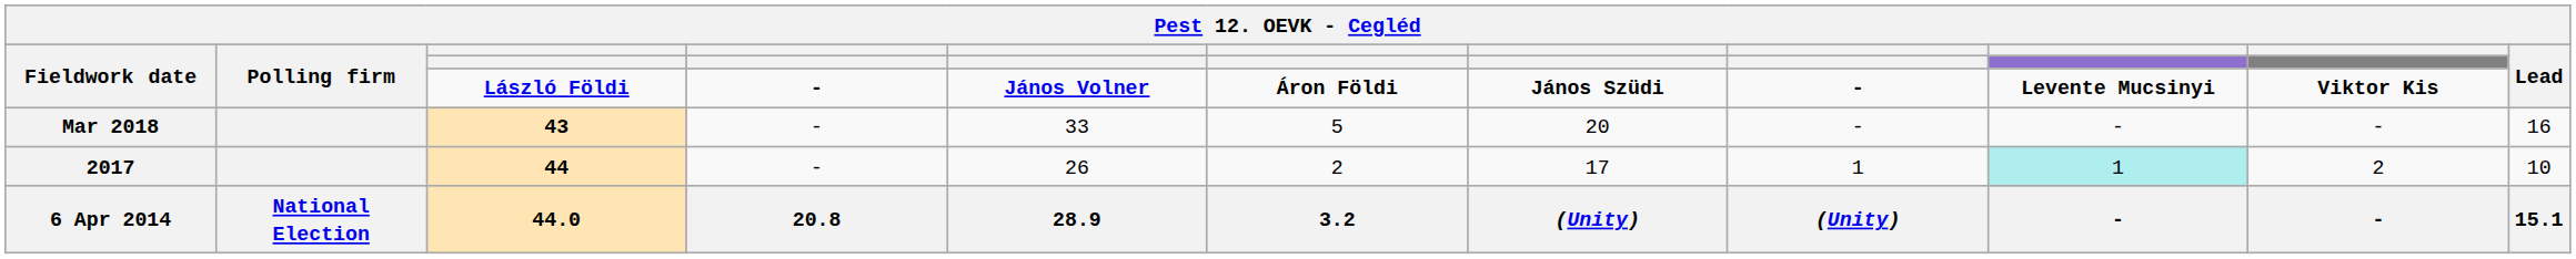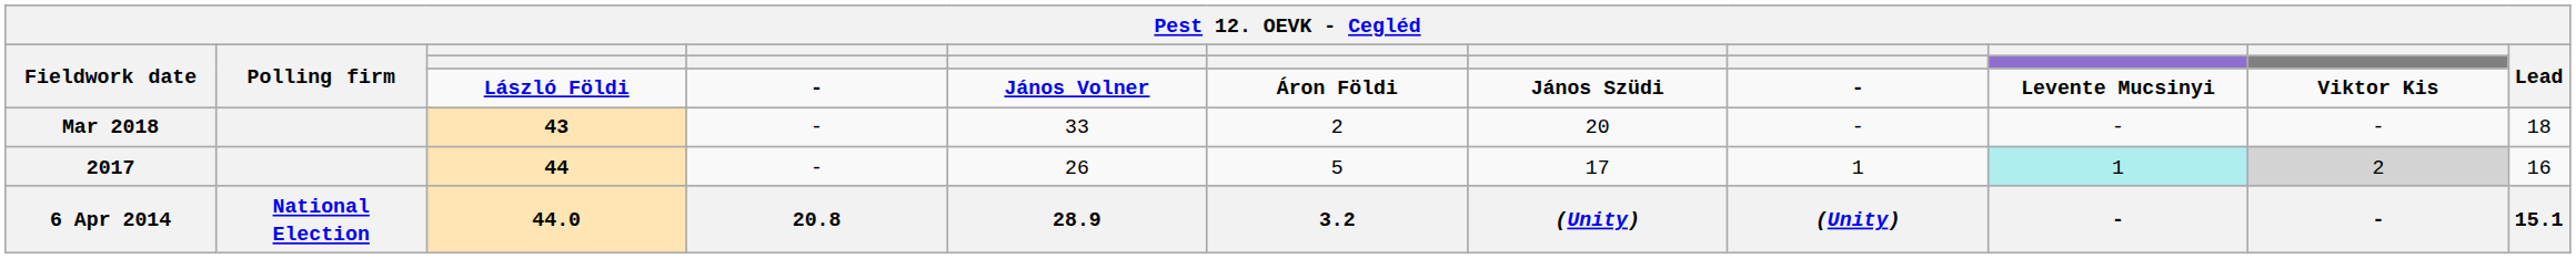Mar 2018 | column 6: 5 -> 2
Mar 2018 | Lead: 16 -> 18
2017 | column 6: 2 -> 5
2017 | column 10: no background -> lightgrey background
2017 | Lead: 10 -> 16
